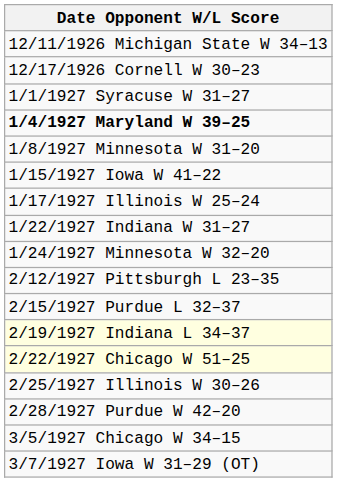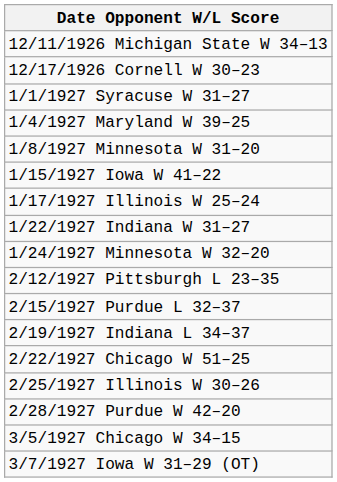row 5 | column 1: bold -> normal
row 13 | column 1: lightyellow background -> no background
row 14 | column 1: lightyellow background -> no background
